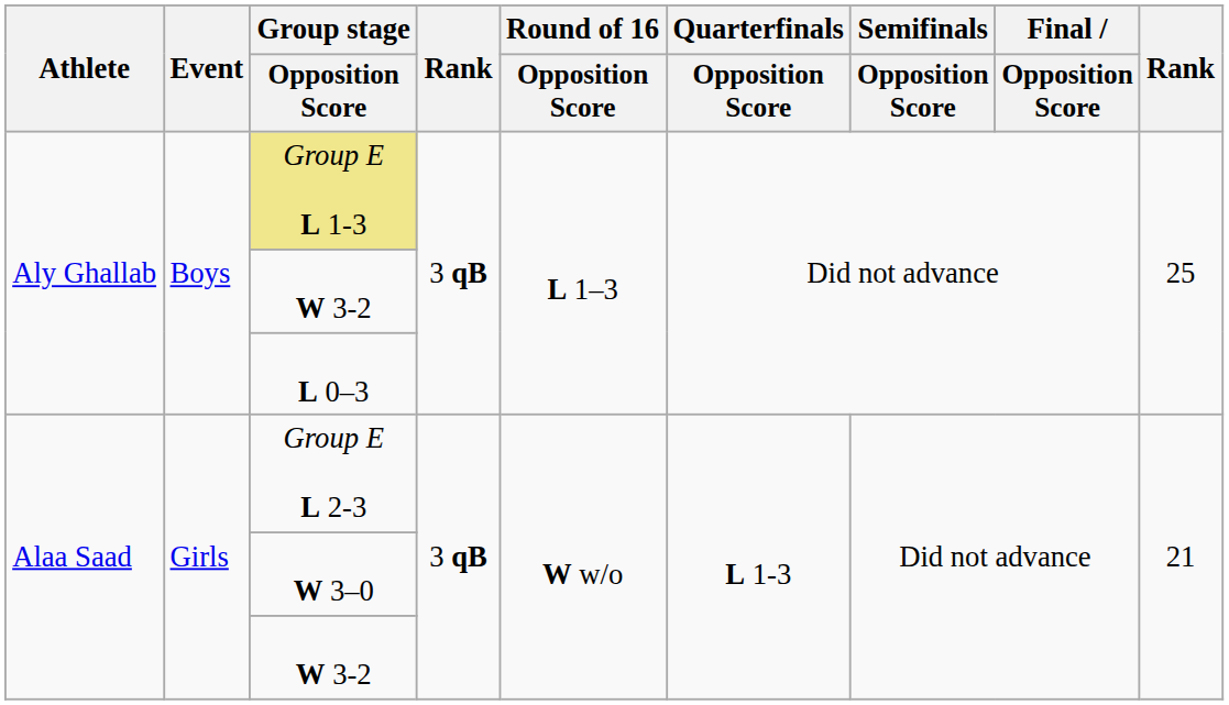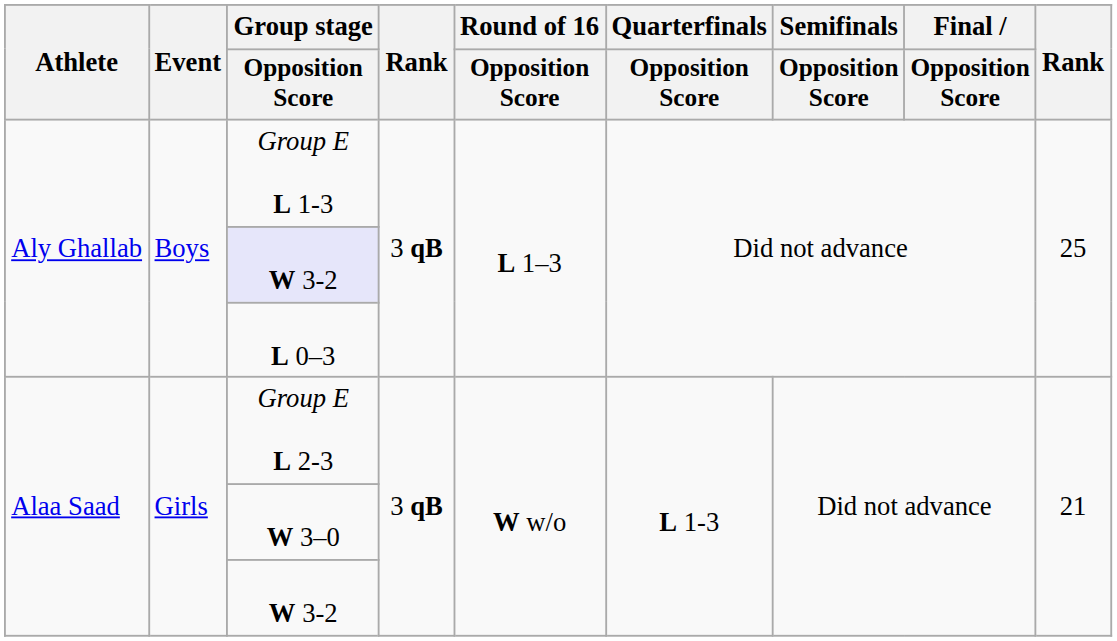Group E L 1-3 | Group stage / Opposition Score: khaki background -> no background
Aly Ghallab / W 3-2 | Group stage / Opposition Score: no background -> lavender background
